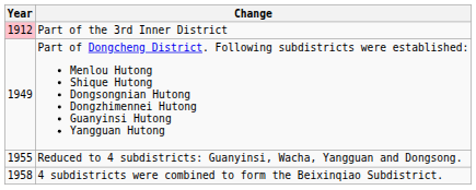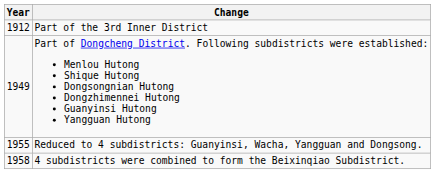Part of the 3rd Inner District | Year: pink background -> no background
